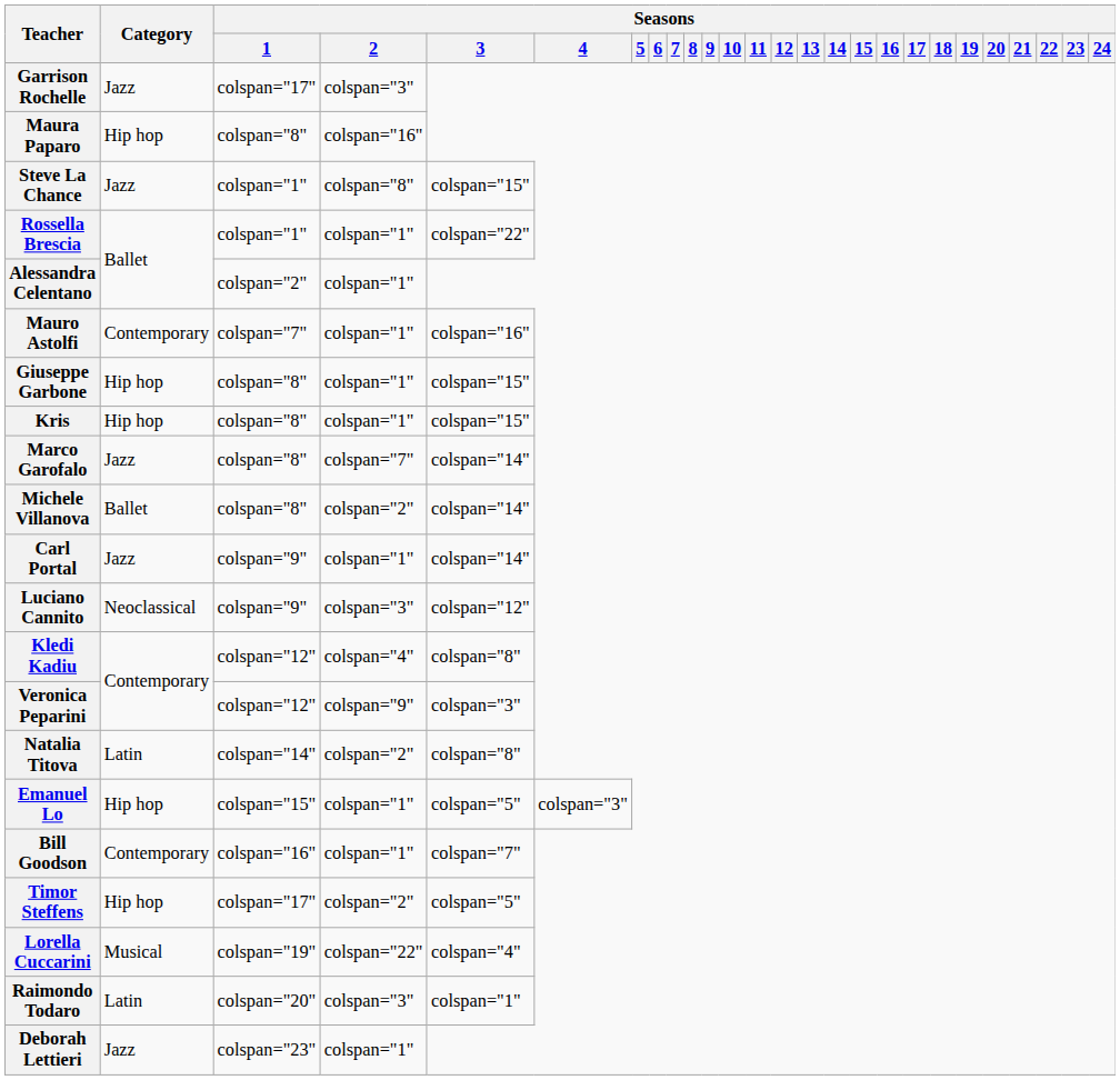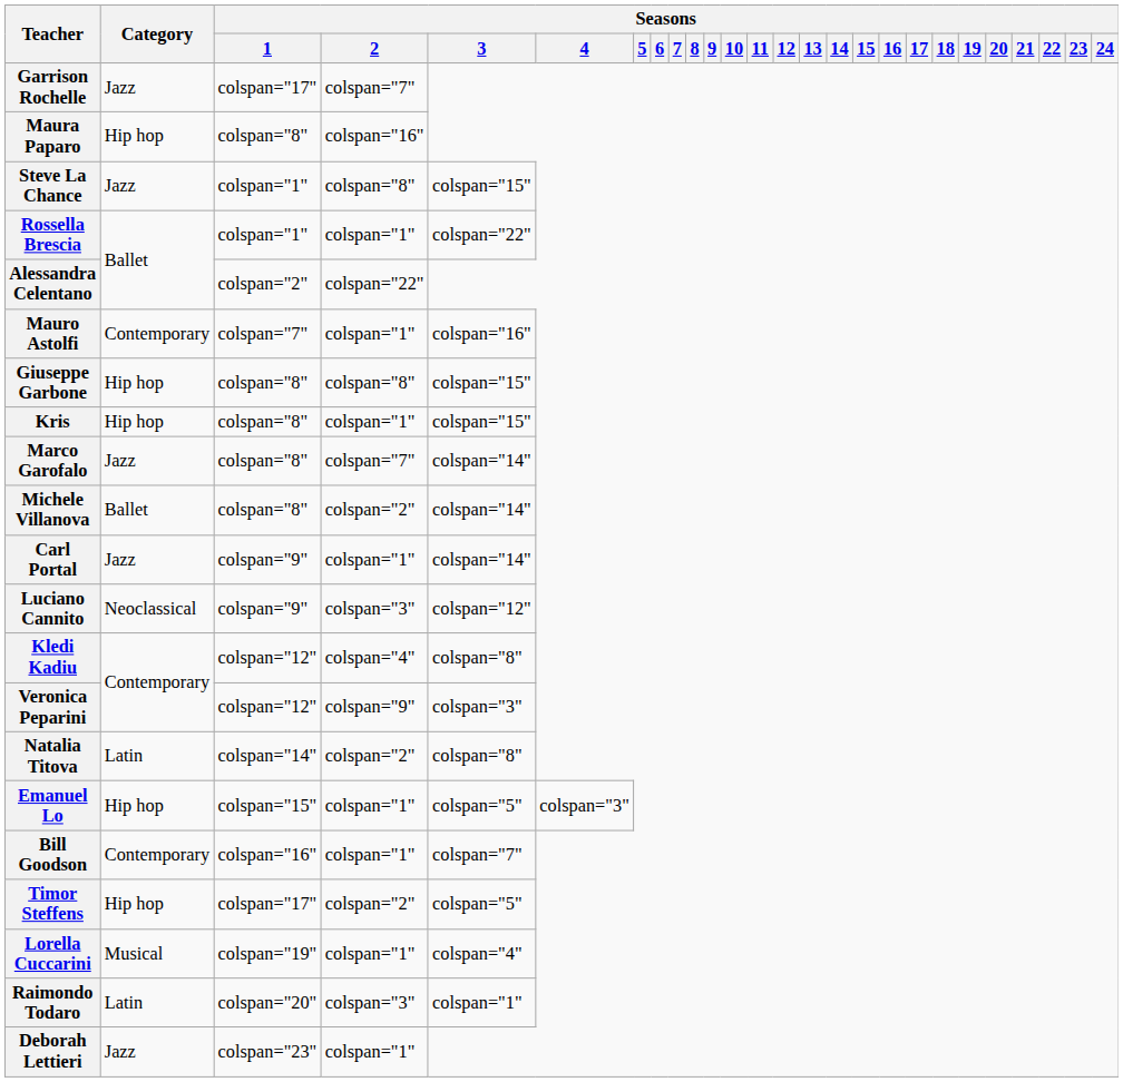Garrison Rochelle | Seasons / 2: colspan="3" -> colspan="7"
Alessandra Celentano | Seasons / 2: colspan="1" -> colspan="22"
Giuseppe Garbone | Seasons / 2: colspan="1" -> colspan="8"
Lorella Cuccarini | Seasons / 2: colspan="22" -> colspan="1"
